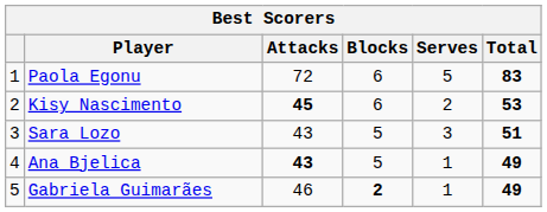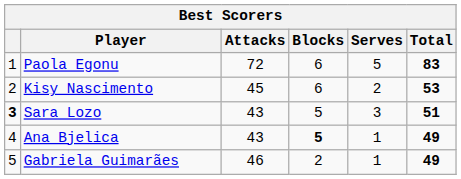Kisy Nascimento | Attacks: bold -> normal
Sara Lozo | column 1: normal -> bold
Ana Bjelica | Attacks: bold -> normal
Ana Bjelica | Blocks: normal -> bold
Gabriela Guimarães | Blocks: bold -> normal
